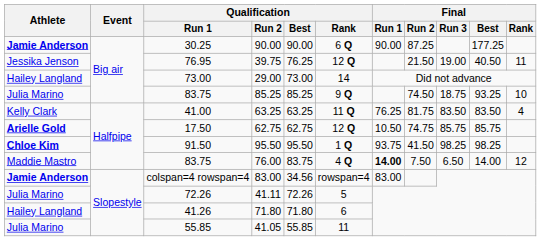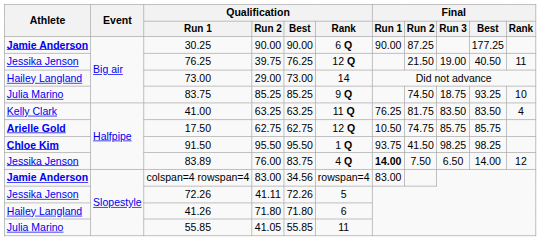39.75 | Qualification / Run 1: 76.95 -> 76.25
76.00 | Athlete: Maddie Mastro -> Jessika Jenson
76.00 | Qualification / Run 1: 83.75 -> 83.89
41.11 | Athlete: Julia Marino -> Jessika Jenson
